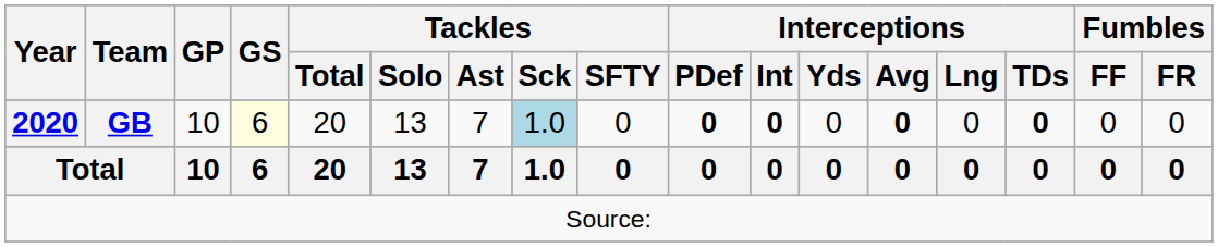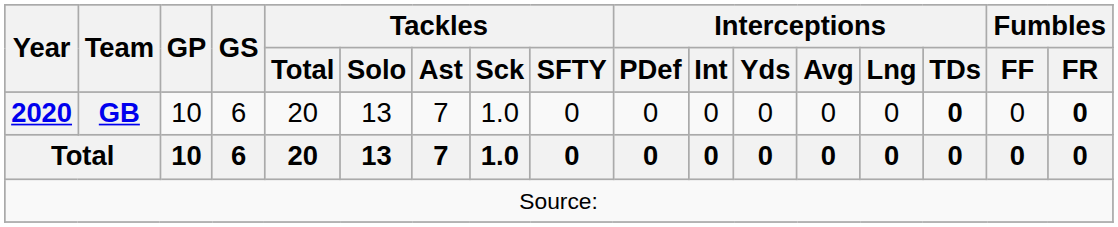2020 | GS: lightyellow background -> no background
2020 | Tackles / Sck: lightblue background -> no background
2020 | Interceptions / PDef: bold -> normal
2020 | Interceptions / Int: bold -> normal
2020 | Interceptions / Avg: bold -> normal
2020 | Fumbles / FR: normal -> bold
